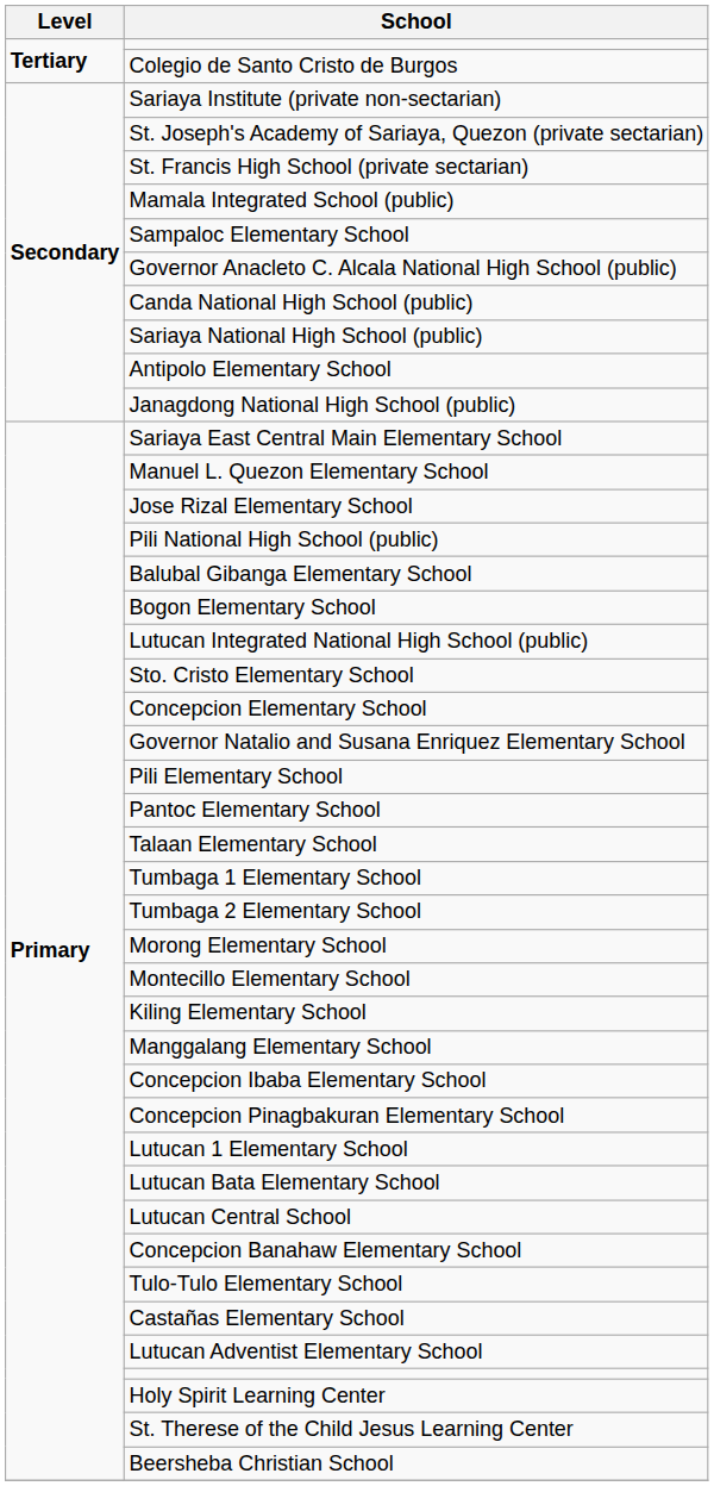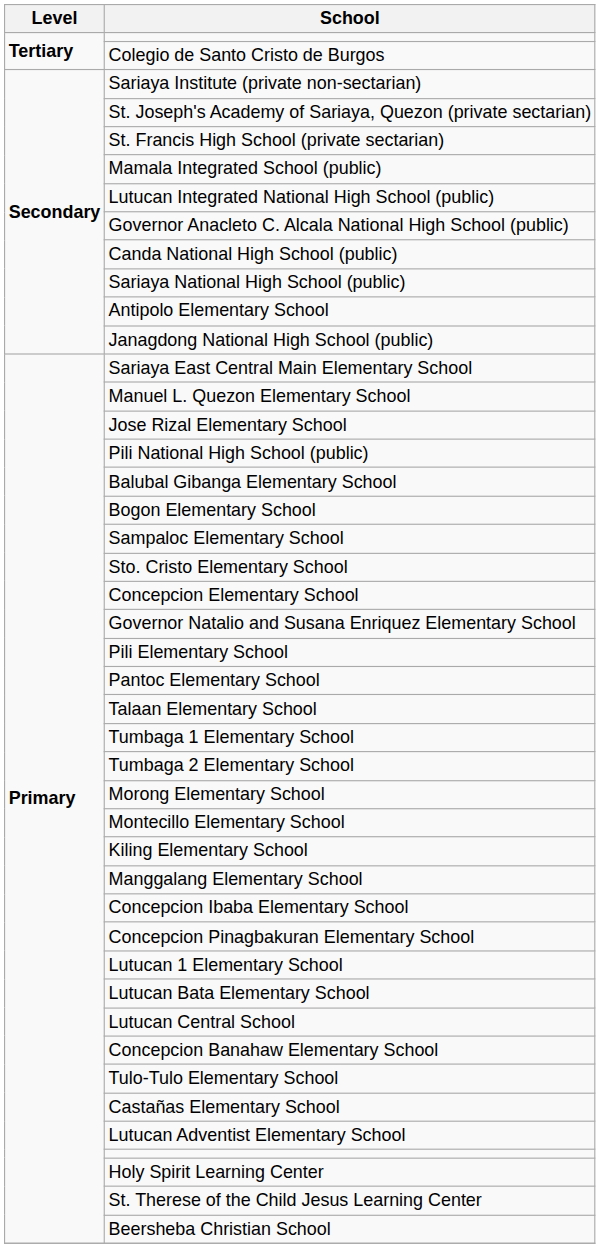row 8 | School: Sampaloc Elementary School -> Lutucan Integrated National High School (public)
row 20 | School: Lutucan Integrated National High School (public) -> Sampaloc Elementary School
